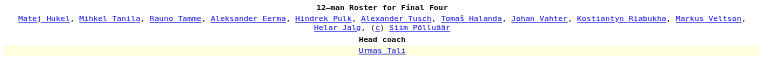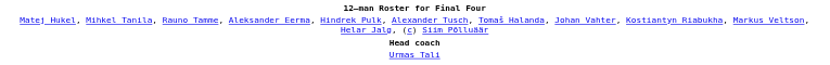row 4 | column 1: lightyellow background -> no background
